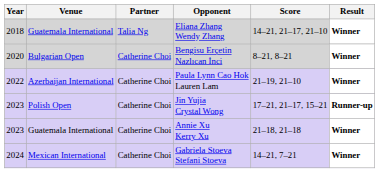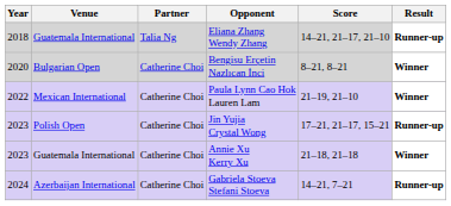Eliana Zhang Wendy Zhang | Result: Winner -> Runner-up
Paula Lynn Cao Hok Lauren Lam | Venue: Azerbaijan International -> Mexican International
Gabriela Stoeva Stefani Stoeva | Venue: Mexican International -> Azerbaijan International
Gabriela Stoeva Stefani Stoeva | Result: Winner -> Runner-up
